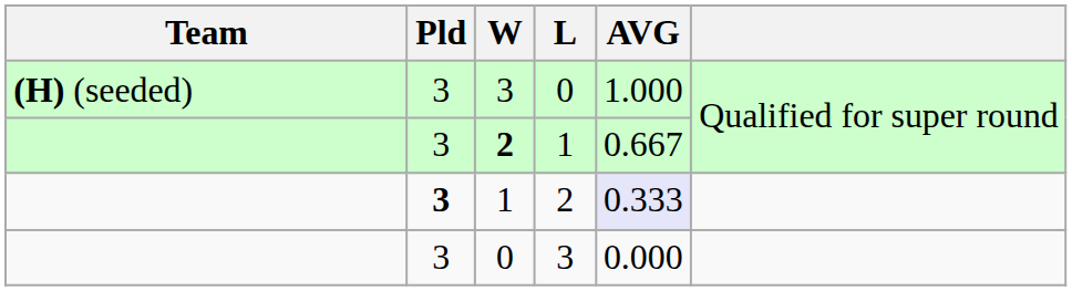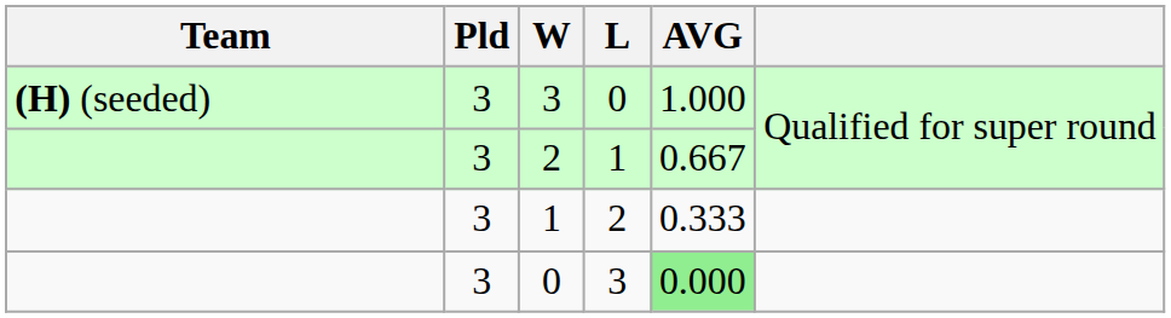row 3 | W: bold -> normal
row 4 | Pld: bold -> normal
row 4 | AVG: lavender background -> no background
row 5 | AVG: no background -> lightgreen background
